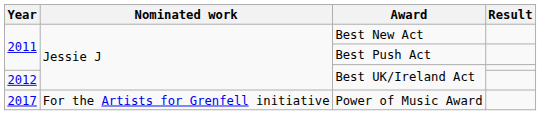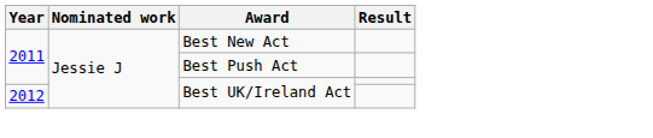- row: 2017 | For the Artists for Grenfell initiative | Power of Music Award
